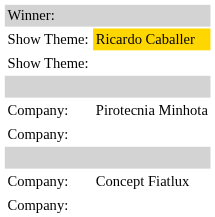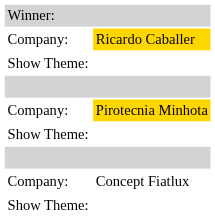row 2 | column 1: Show Theme: -> Company:
row 4 | column 2: no background -> gold background
row 5 | column 1: Company: -> Show Theme:
row 7 | column 1: Company: -> Show Theme:
